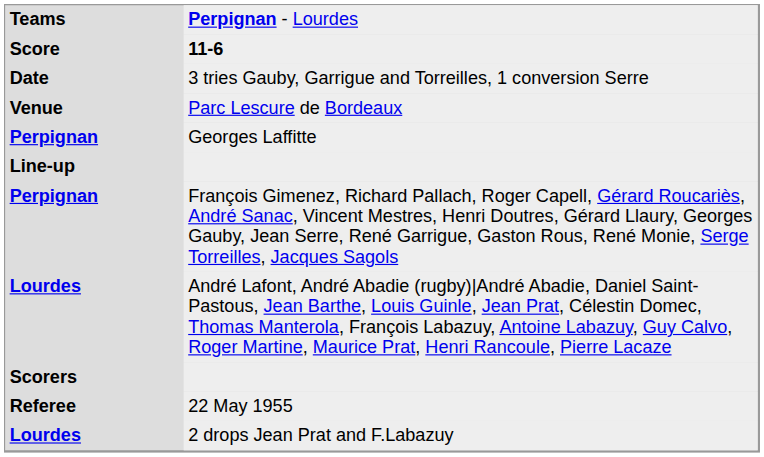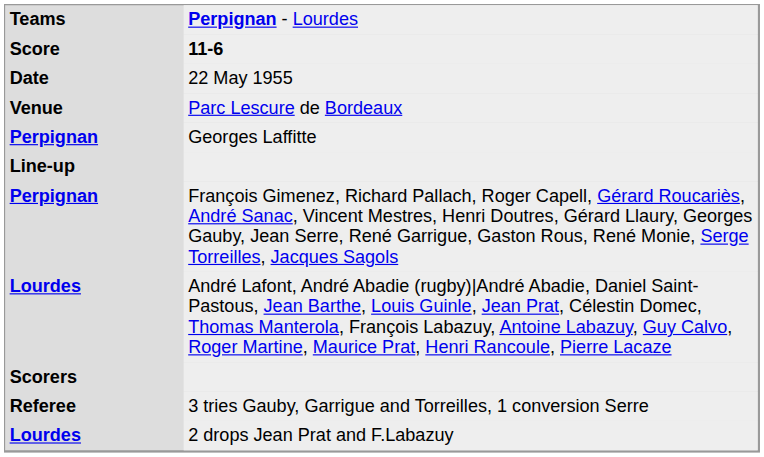row 3 | column 2: 3 tries Gauby, Garrigue and Torreilles, 1 conversion Serre -> 22 May 1955
row 10 | column 2: 22 May 1955 -> 3 tries Gauby, Garrigue and Torreilles, 1 conversion Serre
